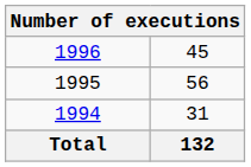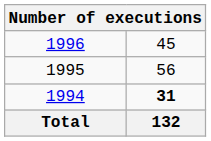1994 | column 2: normal -> bold
